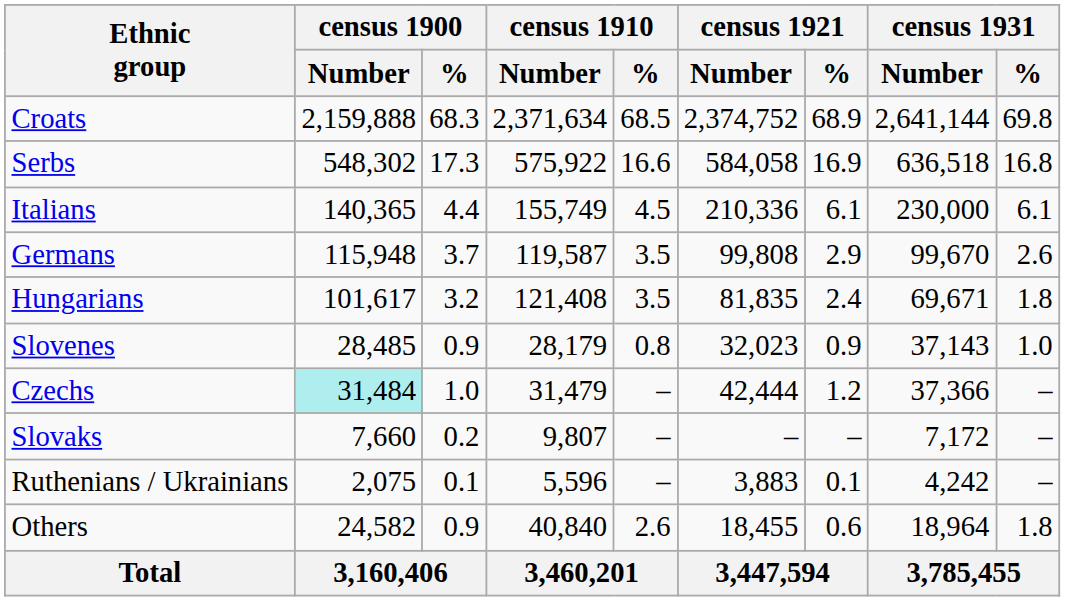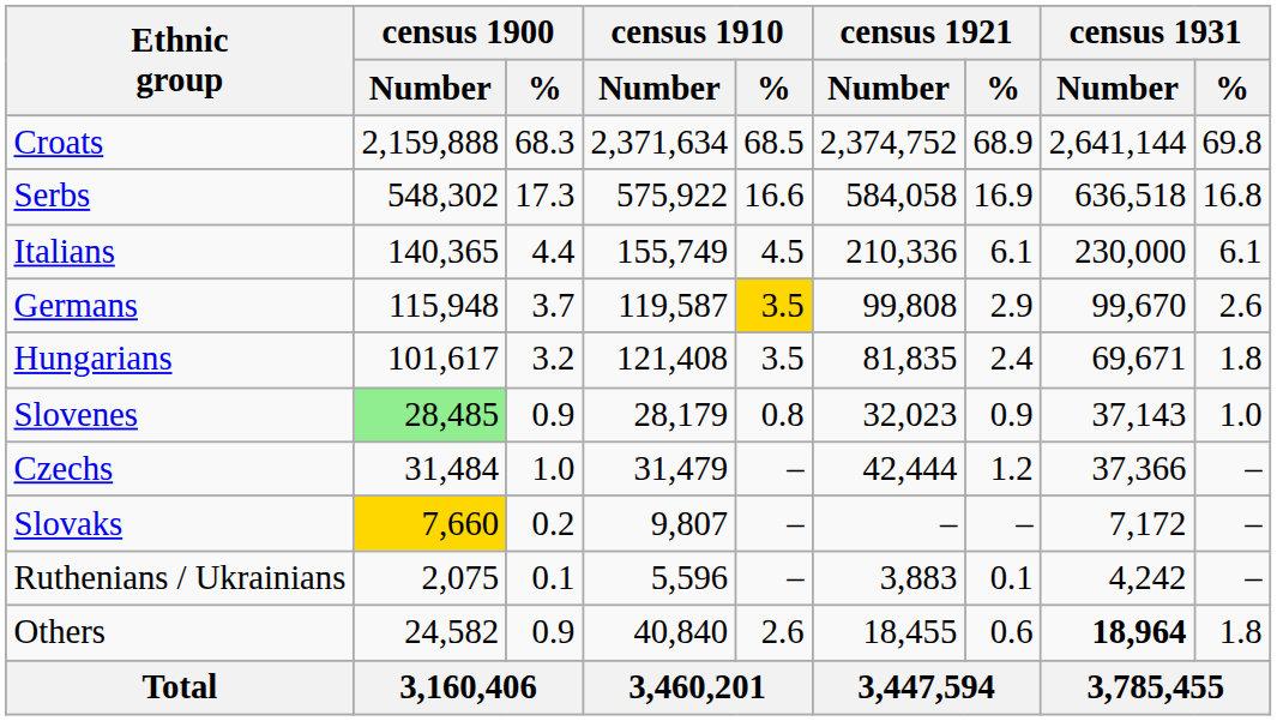Germans | census 1910 / %: no background -> gold background
Slovenes | census 1900 / Number: no background -> lightgreen background
Czechs | census 1900 / Number: paleturquoise background -> no background
Slovaks | census 1900 / Number: no background -> gold background
Others | census 1931 / Number: normal -> bold
